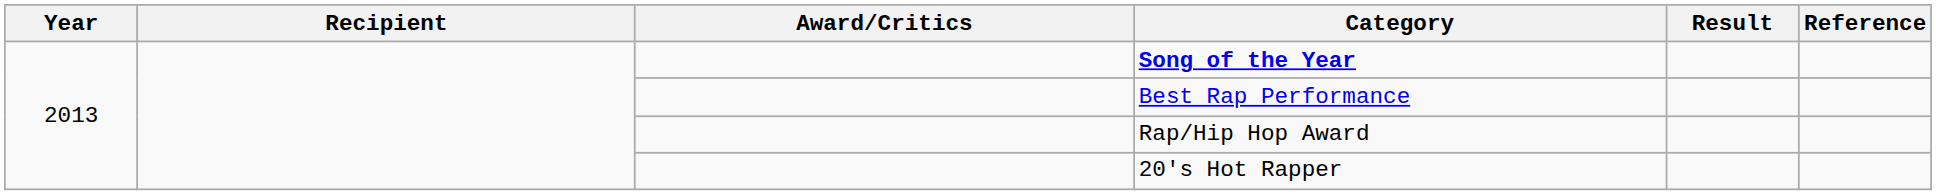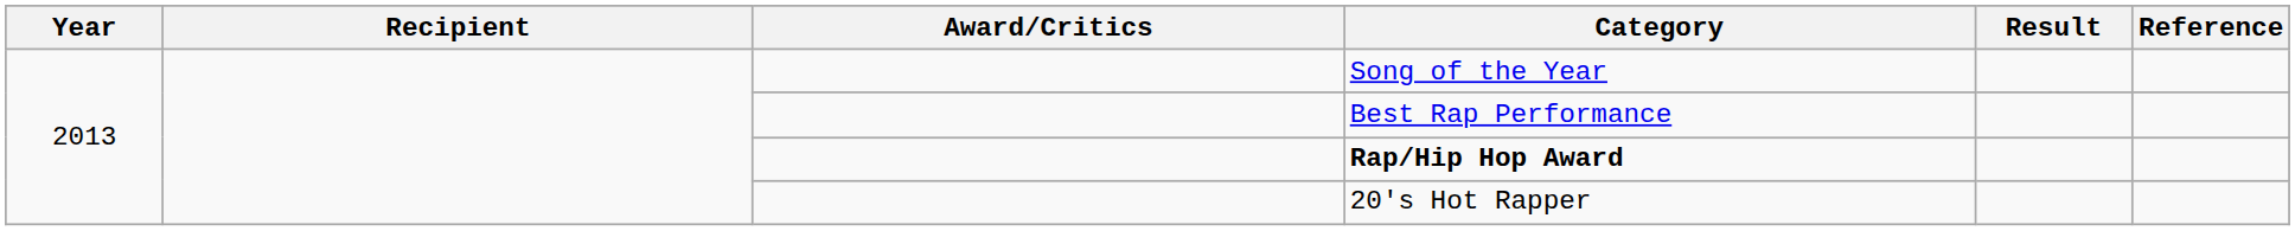Song of the Year | Category: bold -> normal
Rap/Hip Hop Award | Category: normal -> bold
